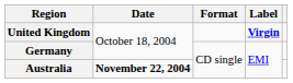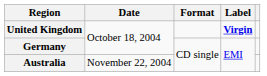Australia | Date: bold -> normal
